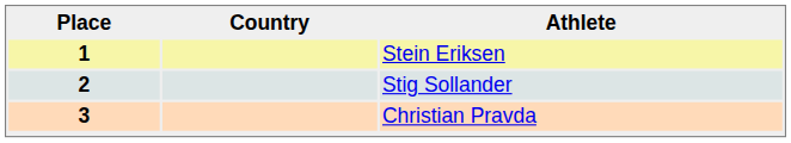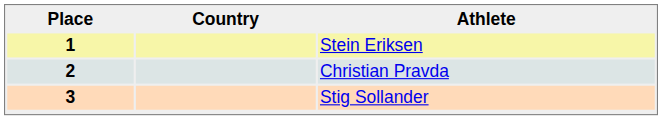2 | Athlete: Stig Sollander -> Christian Pravda
3 | Athlete: Christian Pravda -> Stig Sollander
